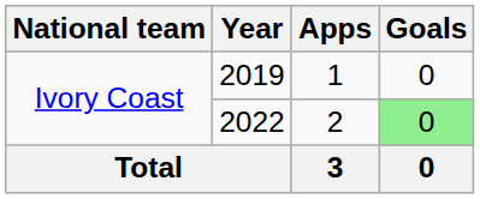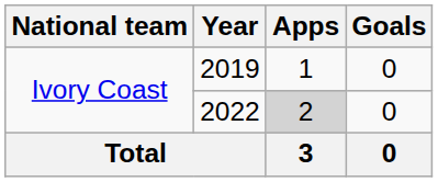2022 | Apps: no background -> lightgrey background
2022 | Goals: lightgreen background -> no background
